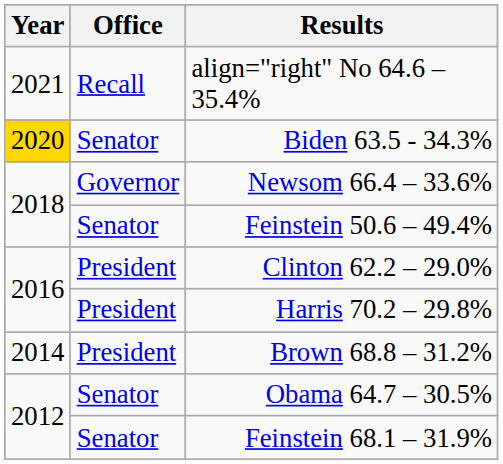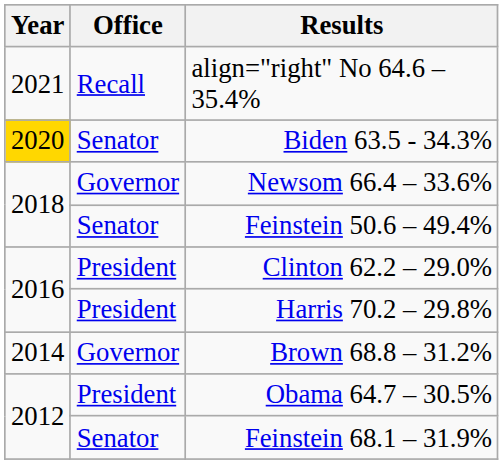Brown 68.8 – 31.2% | Office: President -> Governor
Obama 64.7 – 30.5% | Office: Senator -> President
